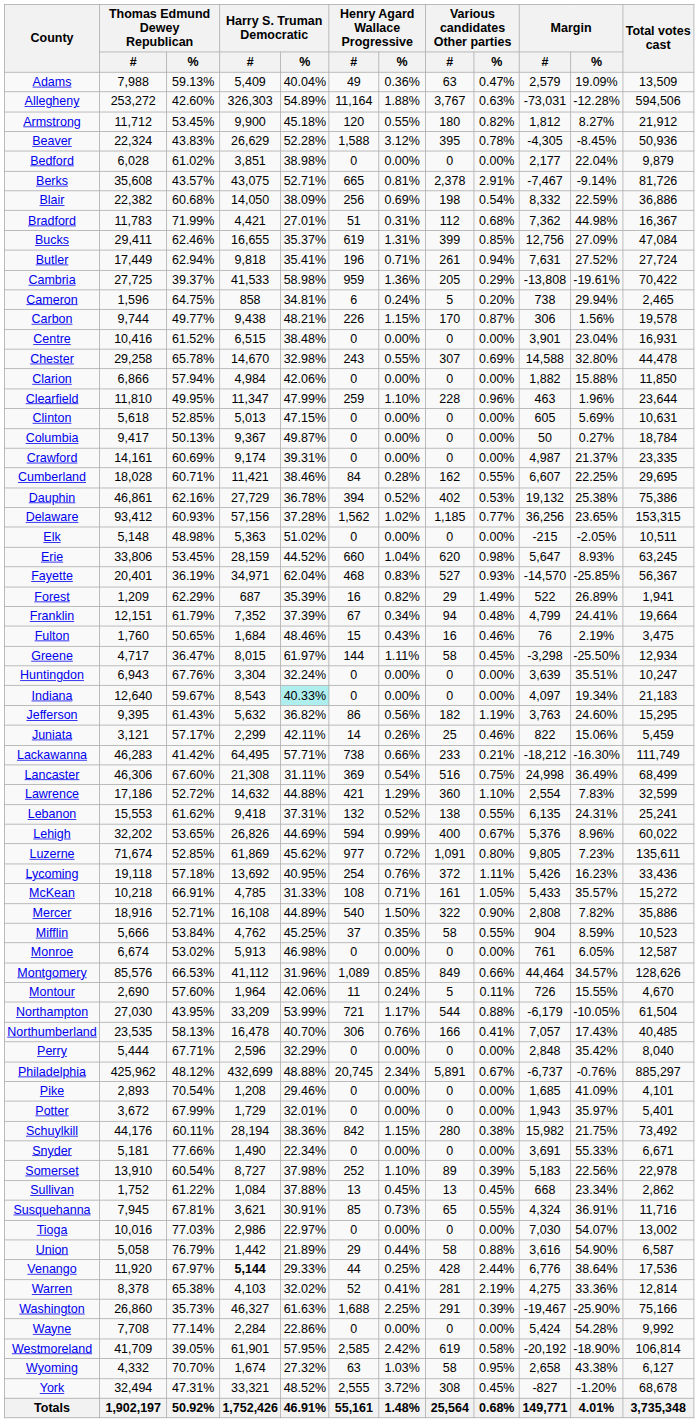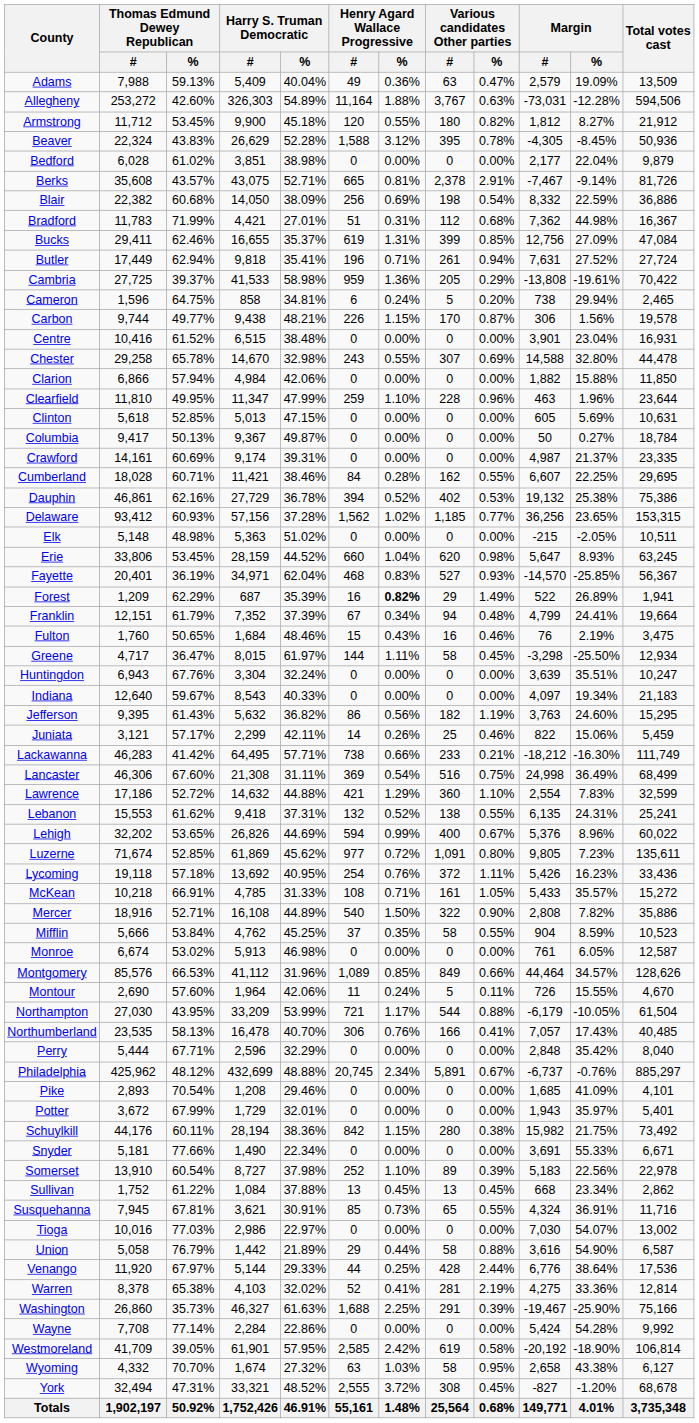Forest | Henry Agard Wallace Progressive / %: normal -> bold
Indiana | Harry S. Truman Democratic / %: paleturquoise background -> no background
Venango | Harry S. Truman Democratic / #: bold -> normal
